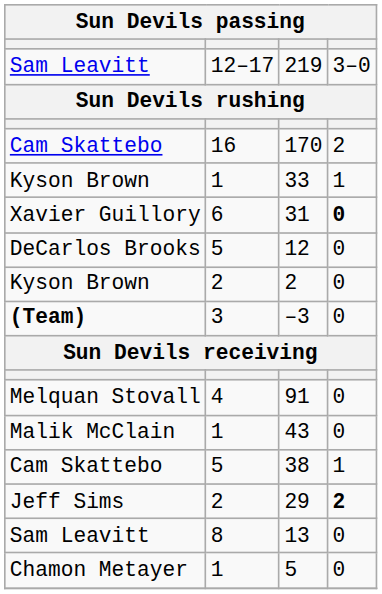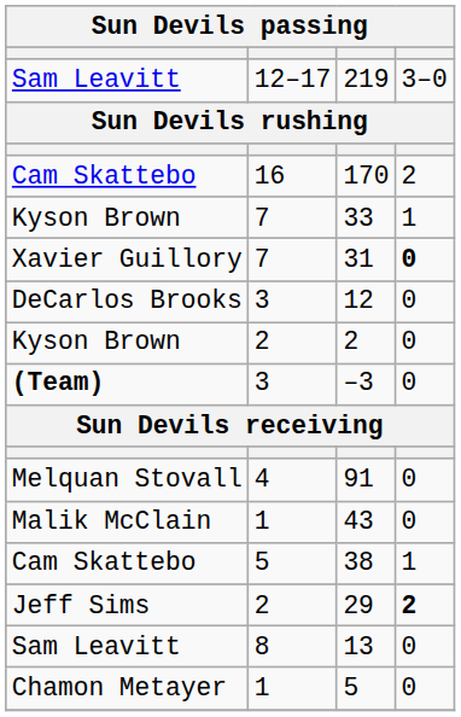33 | column 2: 1 -> 7
31 | column 2: 6 -> 7
12 | column 2: 5 -> 3
